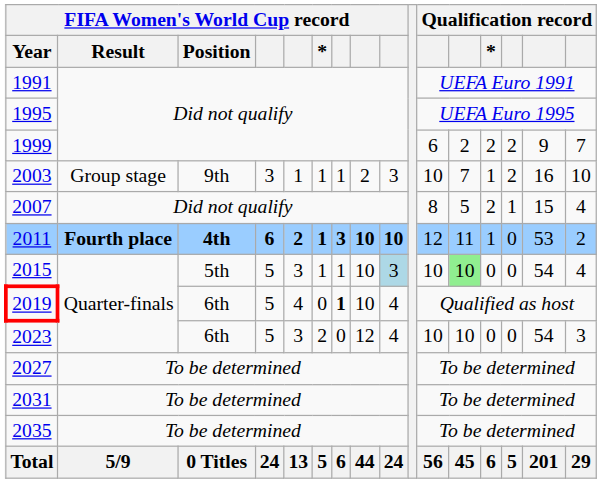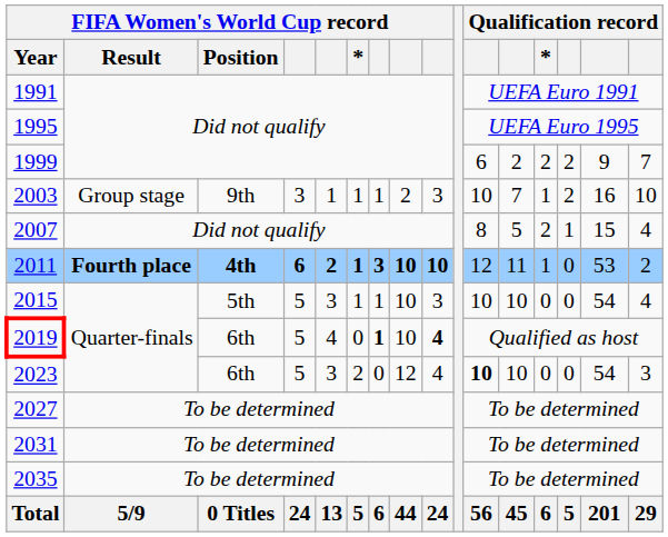2015 | column 9: lightblue background -> no background
2015 | column 12: lightgreen background -> no background
2019 | column 9: normal -> bold
2023 | column 11: normal -> bold
